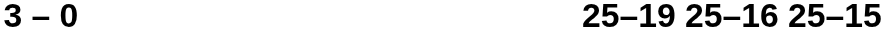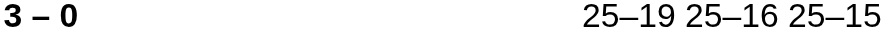row 1 | column 2: bold -> normal
